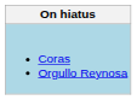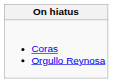row 2 | column 1: lightblue background -> no background
